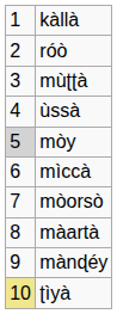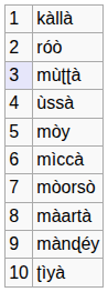mùʈʈà | column 1: no background -> lavender background
mòy | column 1: lightgrey background -> no background
ʈìyà | column 1: khaki background -> no background
